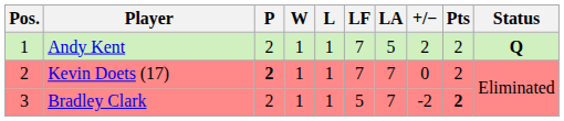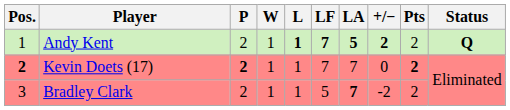Andy Kent | L: normal -> bold
Andy Kent | LF: normal -> bold
Andy Kent | LA: normal -> bold
Andy Kent | +/−: normal -> bold
Kevin Doets (17) | Pos.: normal -> bold
Kevin Doets (17) | Pts: normal -> bold
Bradley Clark | LA: normal -> bold
Bradley Clark | Pts: bold -> normal
